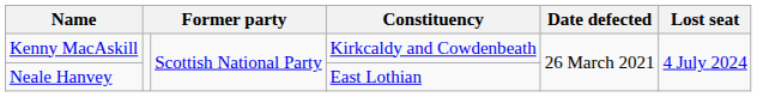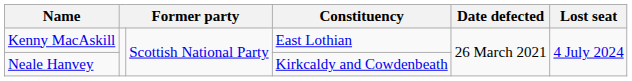Kenny MacAskill | Constituency: Kirkcaldy and Cowdenbeath -> East Lothian
Neale Hanvey | Constituency: East Lothian -> Kirkcaldy and Cowdenbeath
